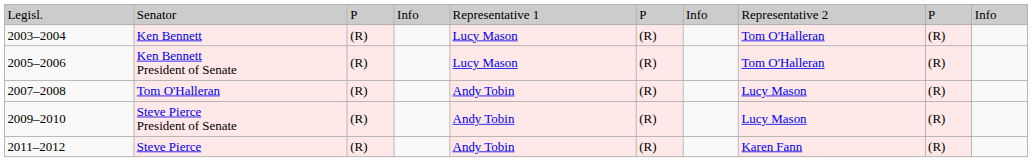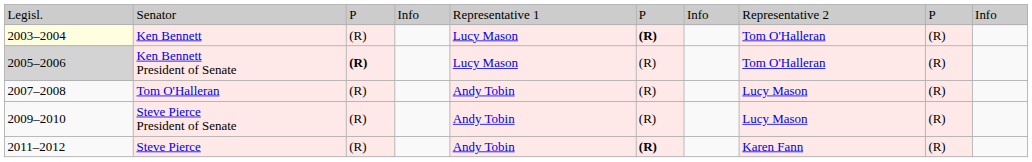Ken Bennett | column 1: no background -> lightyellow background
Ken Bennett | column 6: normal -> bold
Ken Bennett President of Senate | column 1: no background -> lightgrey background
Ken Bennett President of Senate | column 3: normal -> bold
Steve Pierce | column 6: normal -> bold
